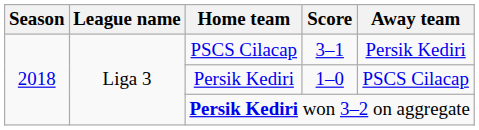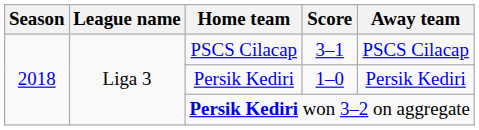row 2 | Away team: Persik Kediri -> PSCS Cilacap
row 3 | Away team: PSCS Cilacap -> Persik Kediri
